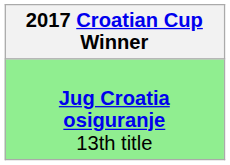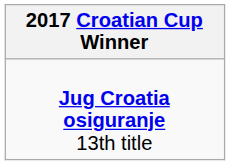row 2 | column 1: lightgreen background -> no background
